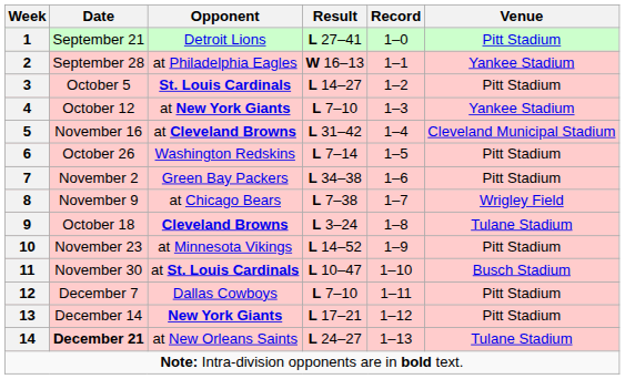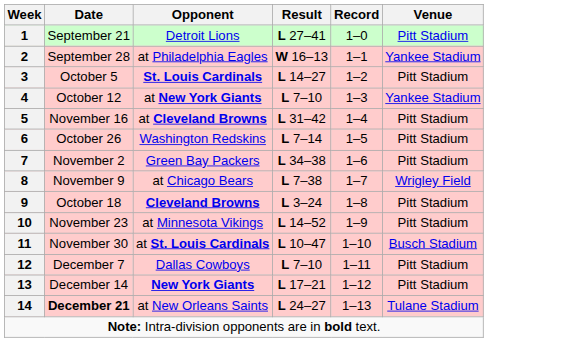5 | Venue: Cleveland Municipal Stadium -> Pitt Stadium
9 | Venue: Tulane Stadium -> Pitt Stadium
